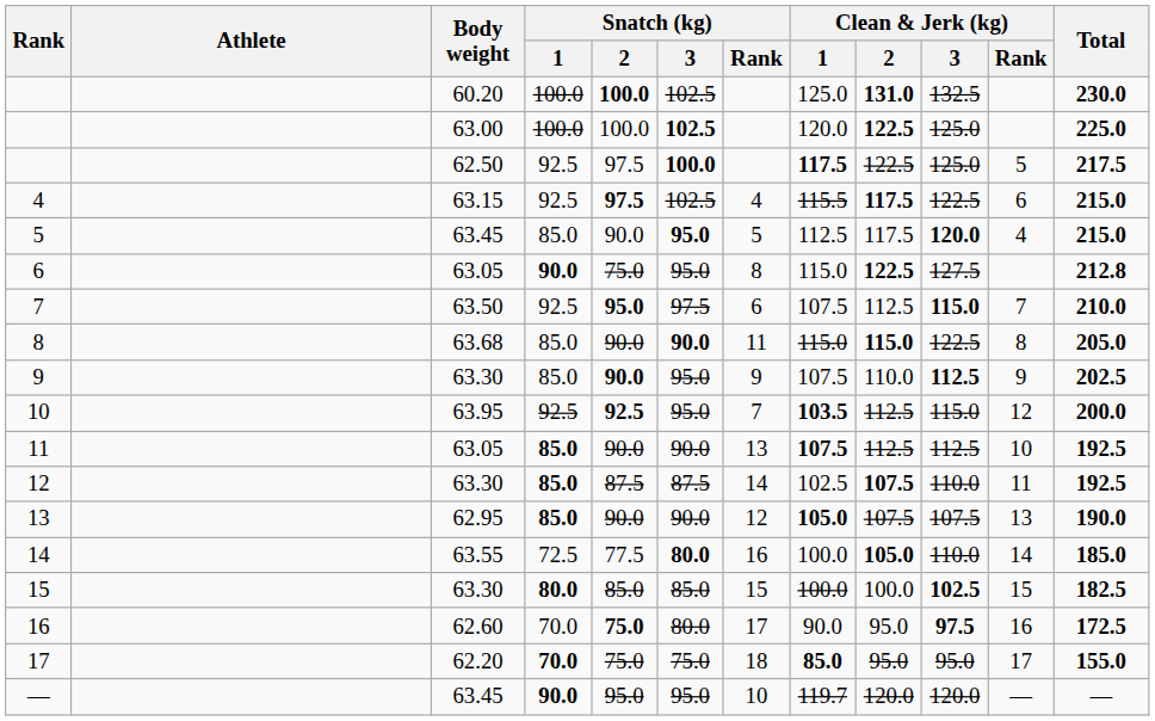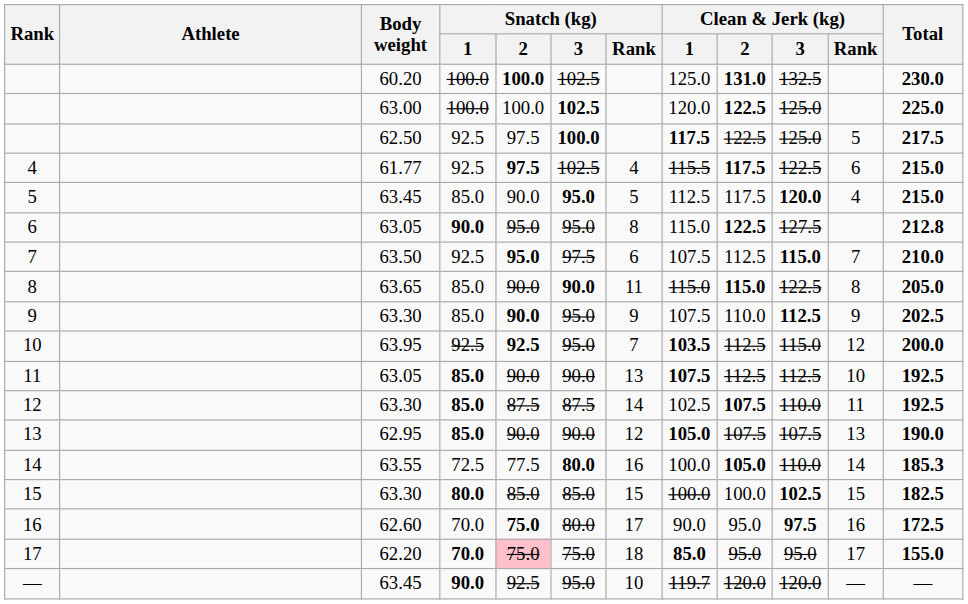row 6 | Body weight: 63.15 -> 61.77
row 8 | Snatch (kg) / 2: 75.0 -> 95.0
row 10 | Body weight: 63.68 -> 63.65
row 16 | Total: 185.0 -> 185.3
row 19 | Snatch (kg) / 2: no background -> pink background
row 20 | Snatch (kg) / 2: 95.0 -> 92.5
